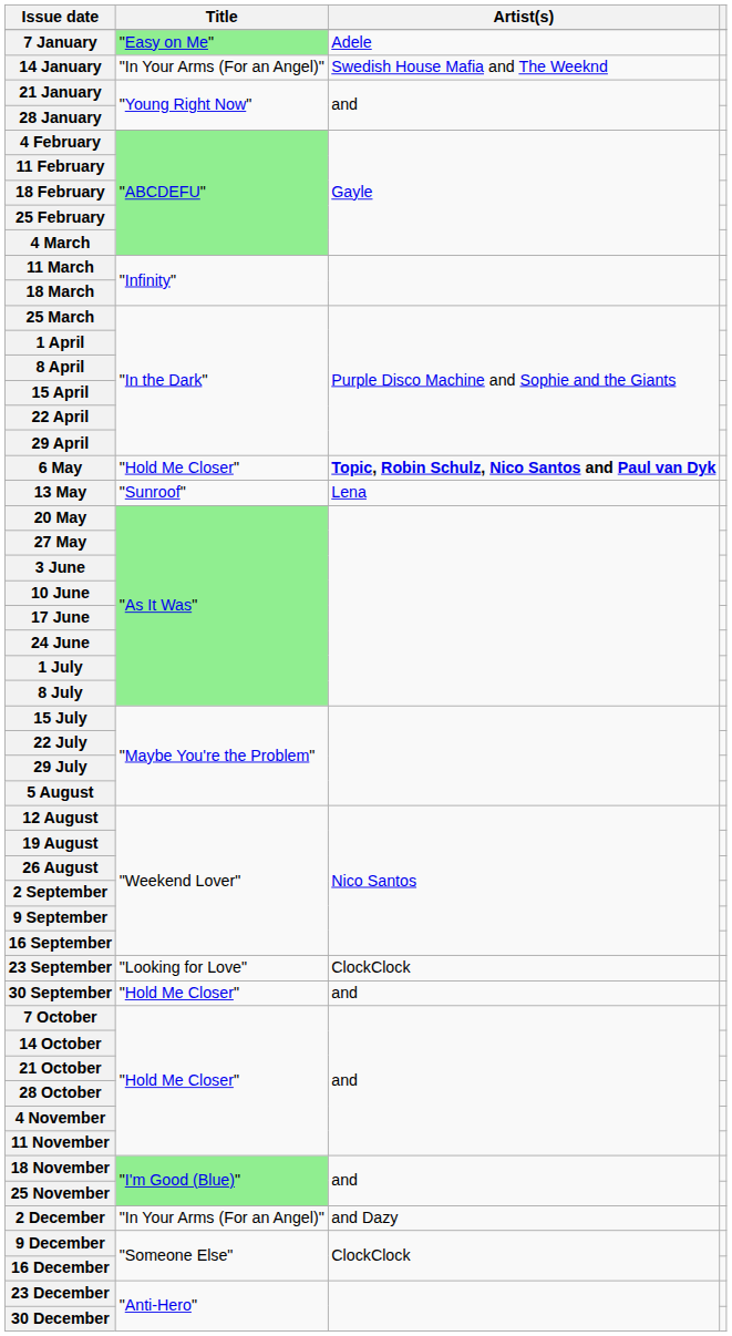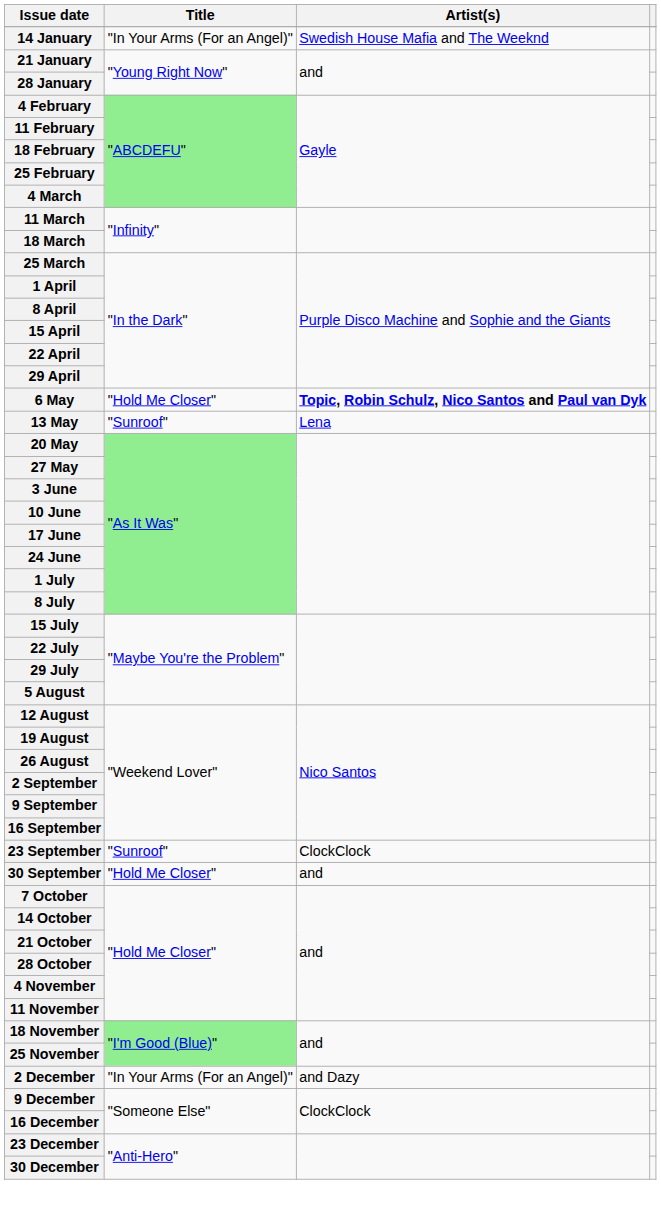- row: 7 January | "Easy on Me" | Adele
23 September | Title: "Looking for Love" -> "Sunroof"
